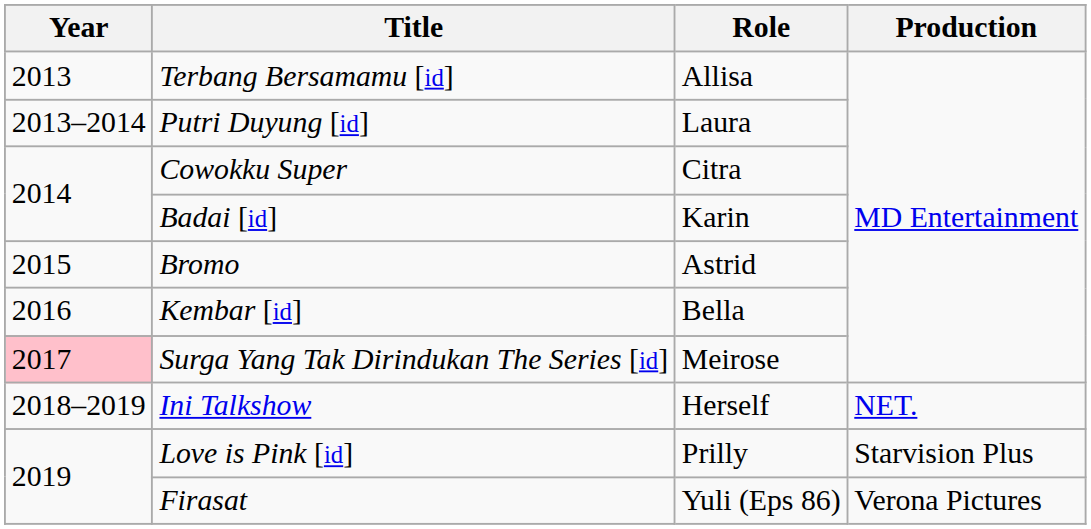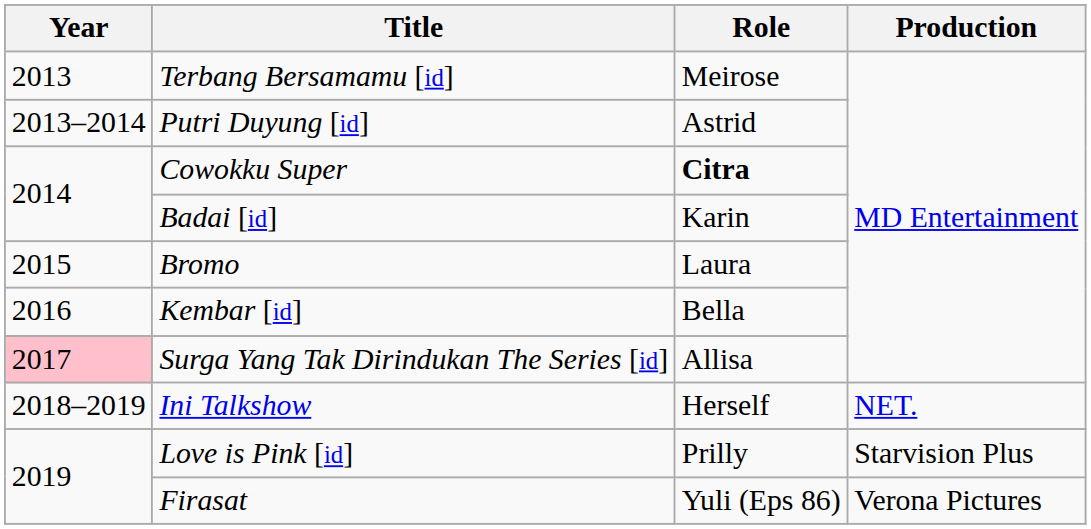Terbang Bersamamu [id] | Role: Allisa -> Meirose
Putri Duyung [id] | Role: Laura -> Astrid
Cowokku Super | Role: normal -> bold
Bromo | Role: Astrid -> Laura
Surga Yang Tak Dirindukan The Series [id] | Role: Meirose -> Allisa
